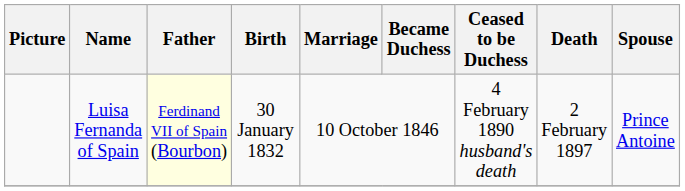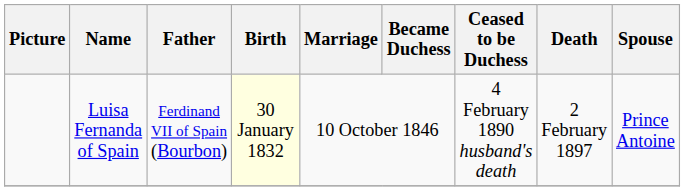Luisa Fernanda of Spain | Father: lightyellow background -> no background
Luisa Fernanda of Spain | Birth: no background -> lightyellow background
